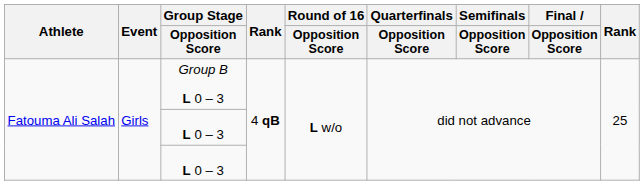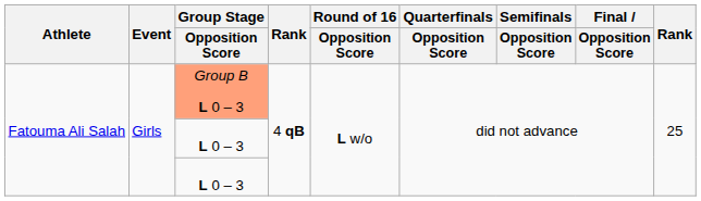Group B L 0 – 3 | Group Stage / Opposition Score: no background -> lightsalmon background
